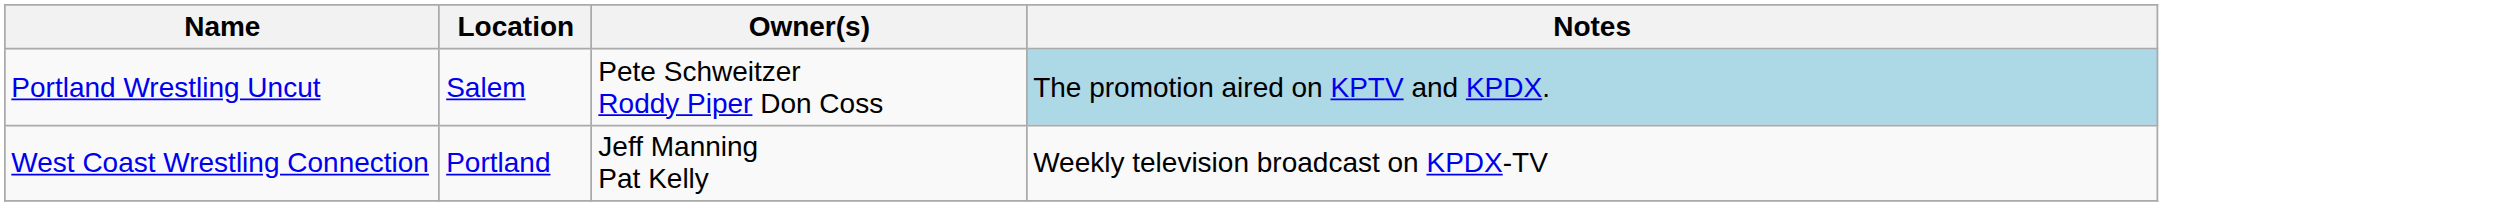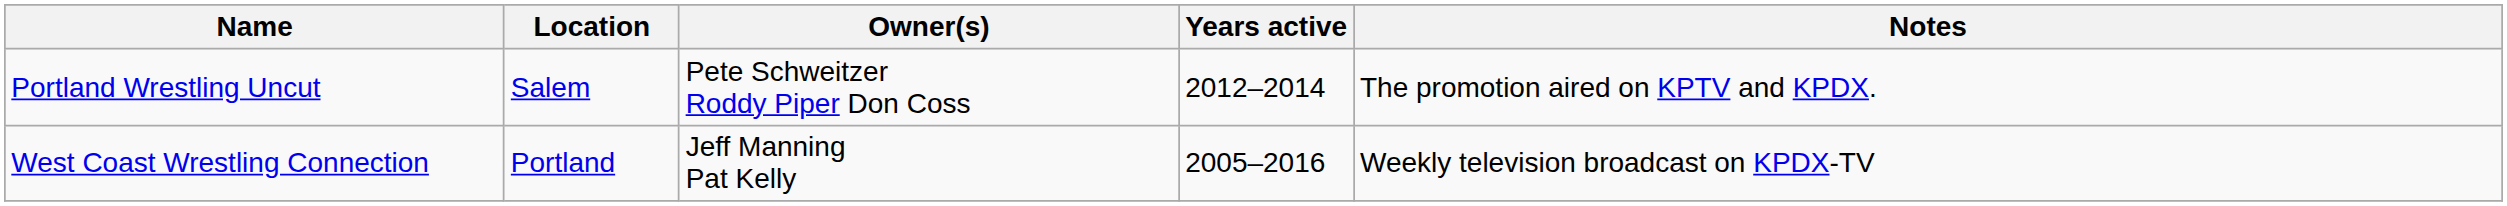+ column: Years active | 2012–2014 | 2005–2016
Portland Wrestling Uncut | Notes: lightblue background -> no background
